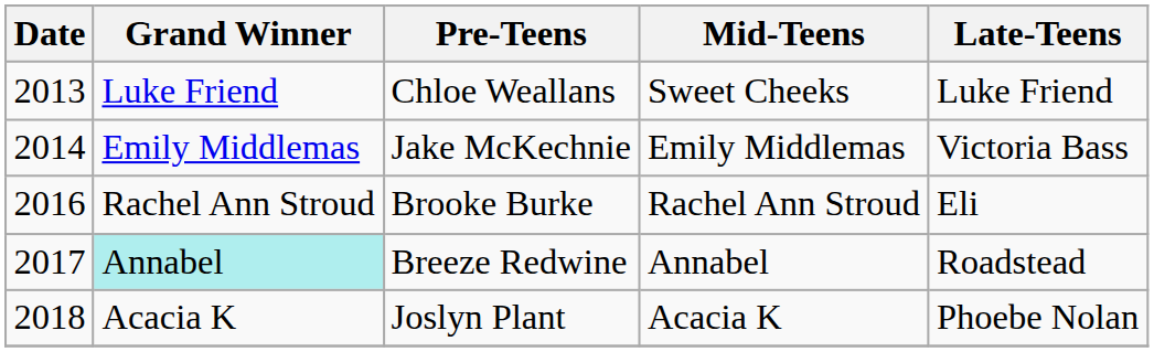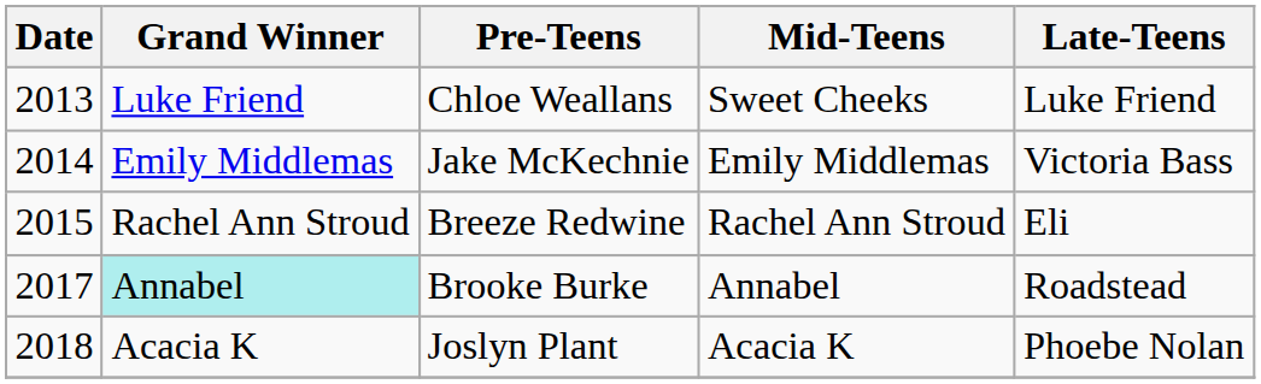row 4 | Date: 2016 -> 2015
row 4 | Pre-Teens: Brooke Burke -> Breeze Redwine
row 5 | Pre-Teens: Breeze Redwine -> Brooke Burke
